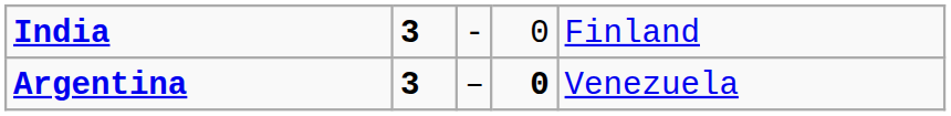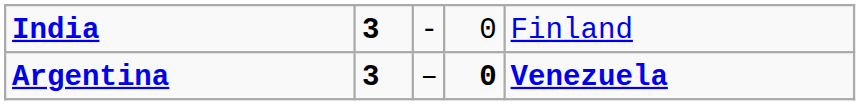Argentina | column 5: normal -> bold
